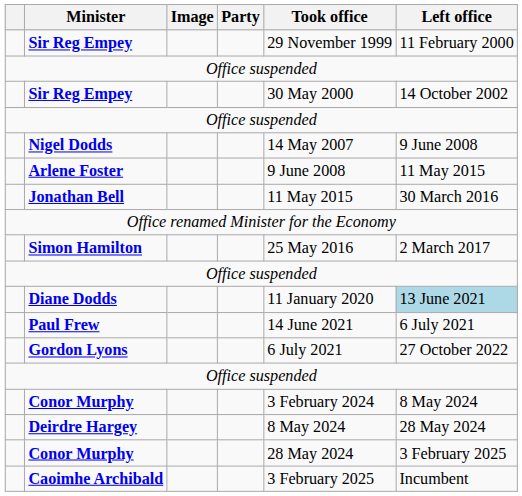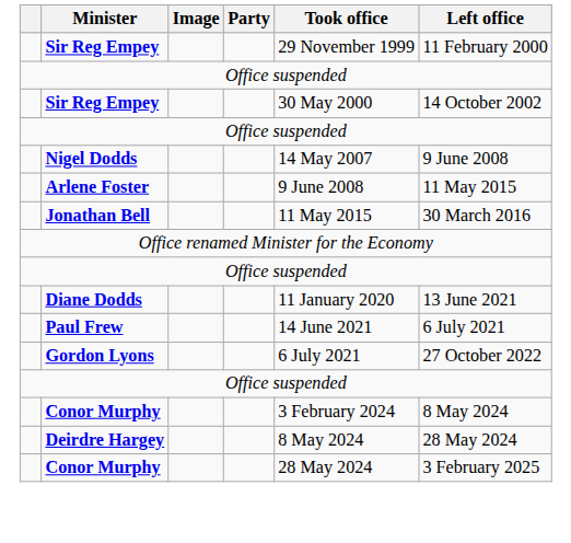- row: Simon Hamilton | 25 May 2016 | 2 March 2017
Diane Dodds | Left office: lightblue background -> no background
- row: Caoimhe Archibald | 3 February 2025 | Incumbent
